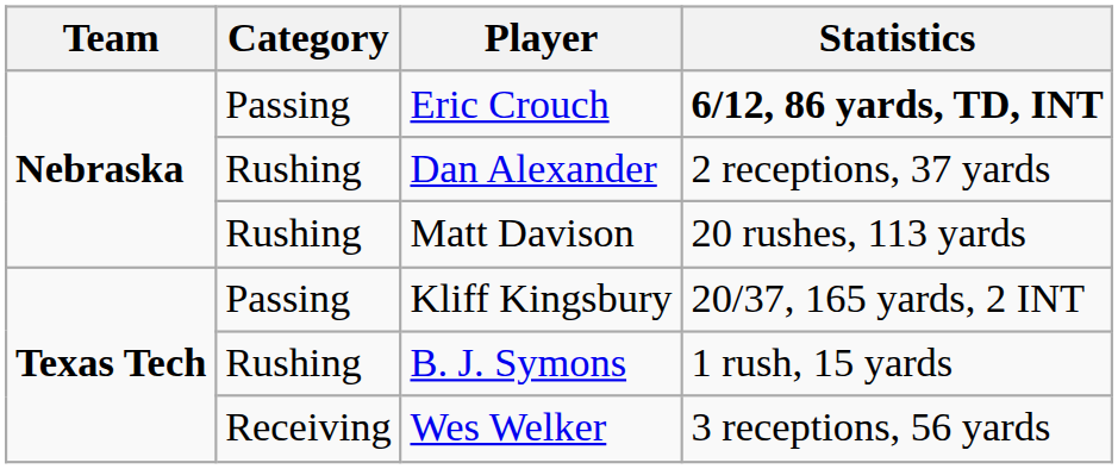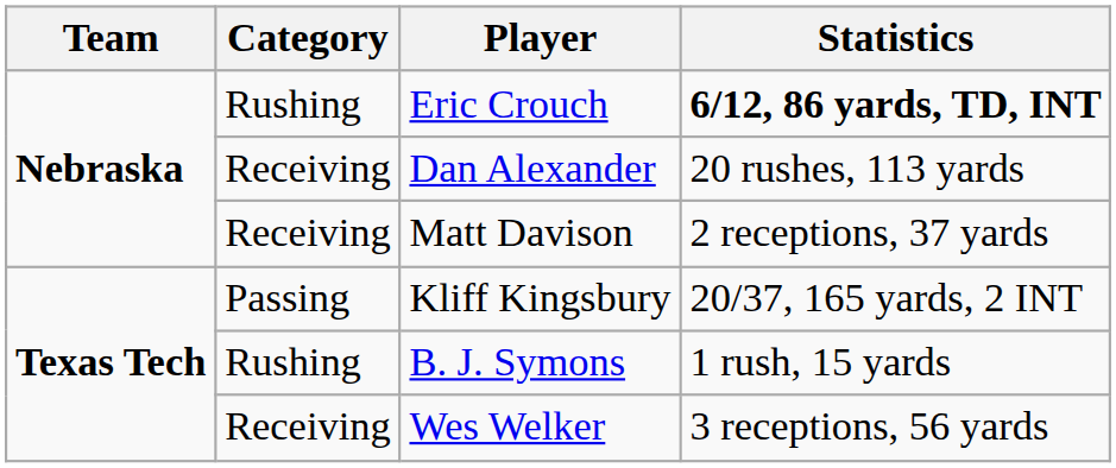Eric Crouch | Category: Passing -> Rushing
Dan Alexander | Category: Rushing -> Receiving
Dan Alexander | Statistics: 2 receptions, 37 yards -> 20 rushes, 113 yards
Matt Davison | Category: Rushing -> Receiving
Matt Davison | Statistics: 20 rushes, 113 yards -> 2 receptions, 37 yards
